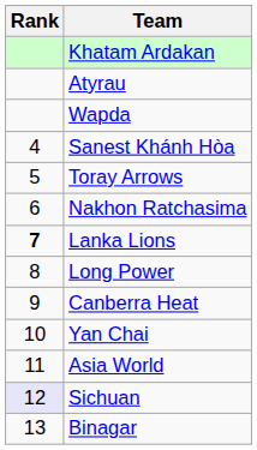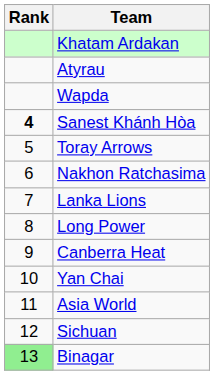Sanest Khánh Hòa | Rank: normal -> bold
Lanka Lions | Rank: bold -> normal
Sichuan | Rank: lavender background -> no background
Binagar | Rank: no background -> lightgreen background
